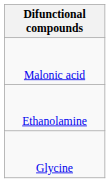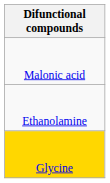row 4 | column 1: no background -> gold background
